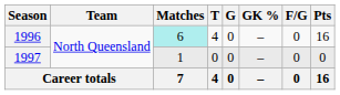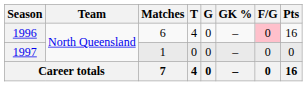1996 | Matches: paleturquoise background -> no background
1996 | F/G: no background -> pink background
